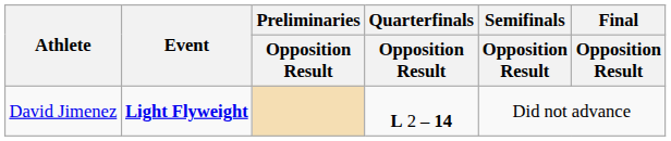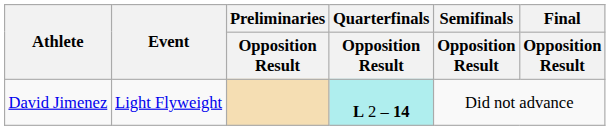David Jimenez | Event: bold -> normal
David Jimenez | Quarterfinals / Opposition Result: no background -> paleturquoise background
